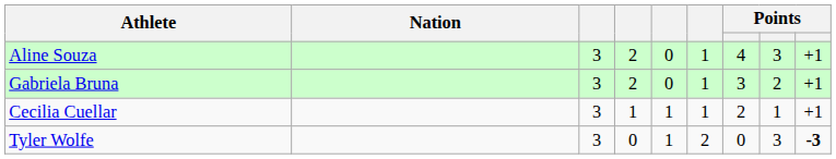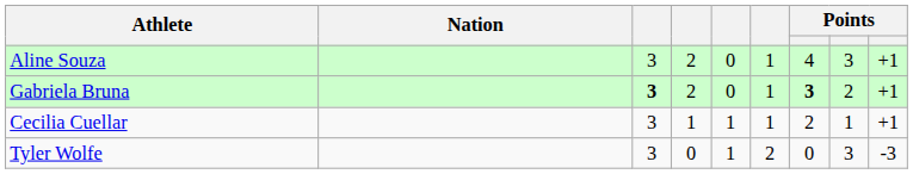Gabriela Bruna | column 3: normal -> bold
Gabriela Bruna | column 7: normal -> bold
Tyler Wolfe | column 9: bold -> normal
